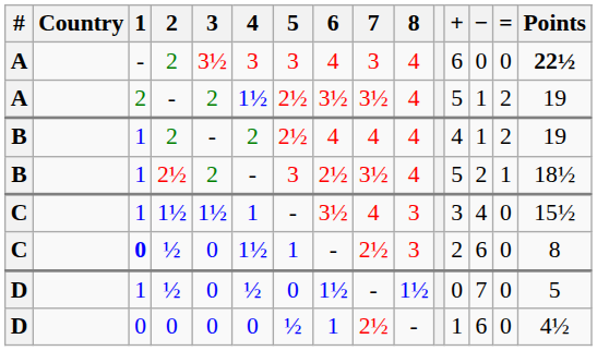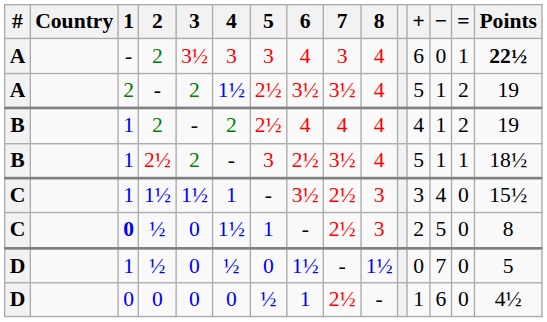row 2 | =: 0 -> 1
row 5 | −: 2 -> 1
row 6 | 7: 4 -> 2½
row 7 | −: 6 -> 5
